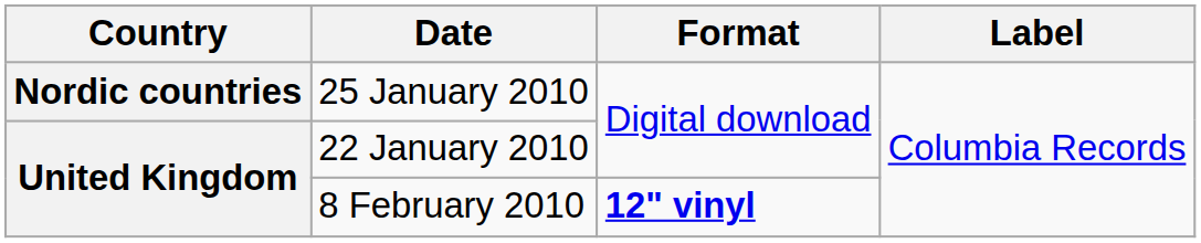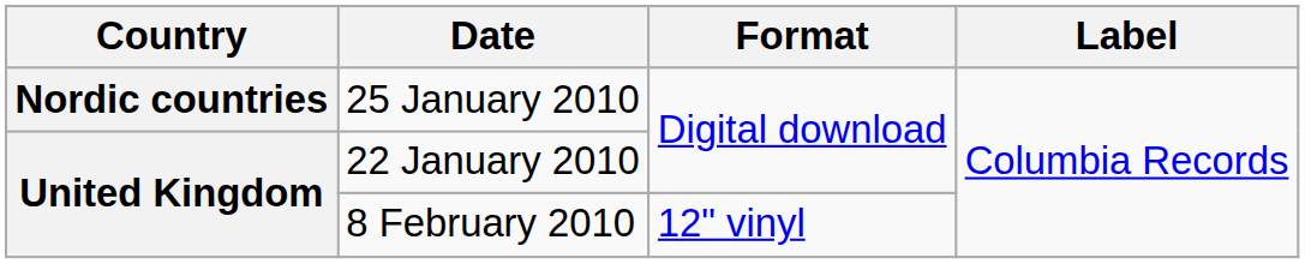8 February 2010 | Format: bold -> normal
